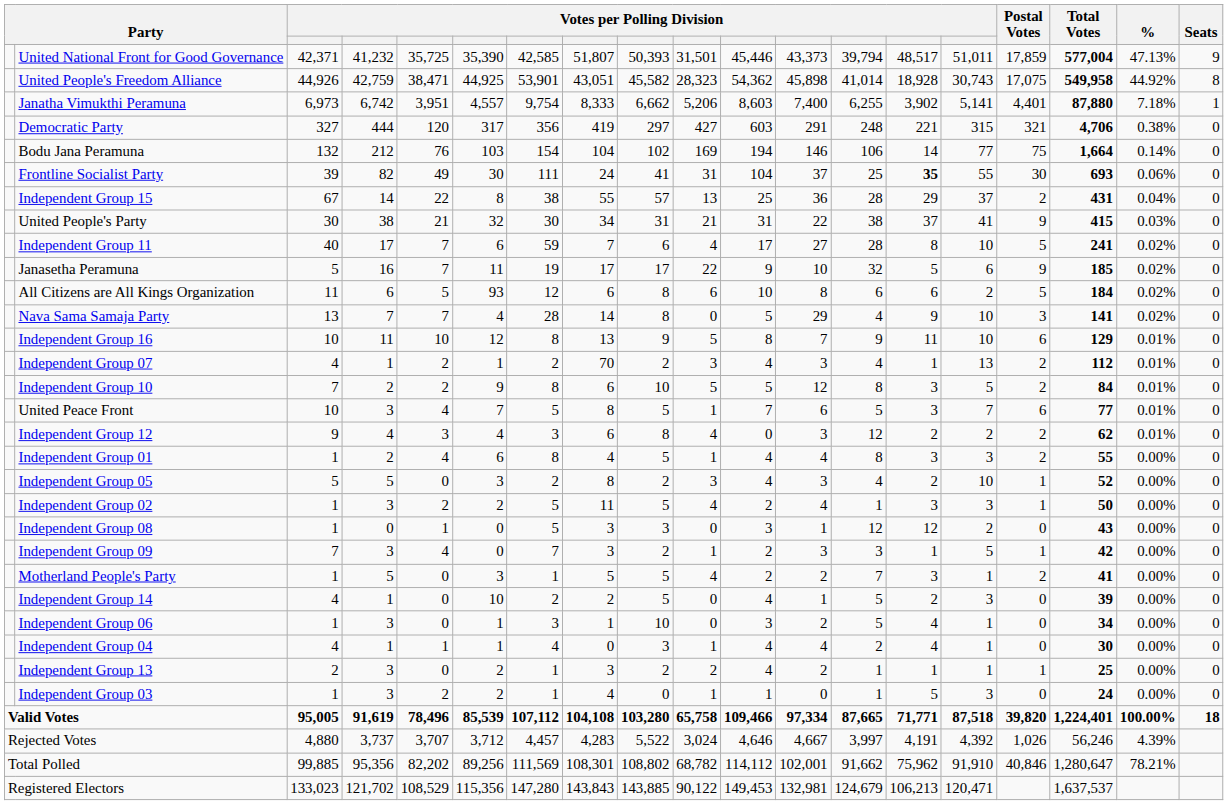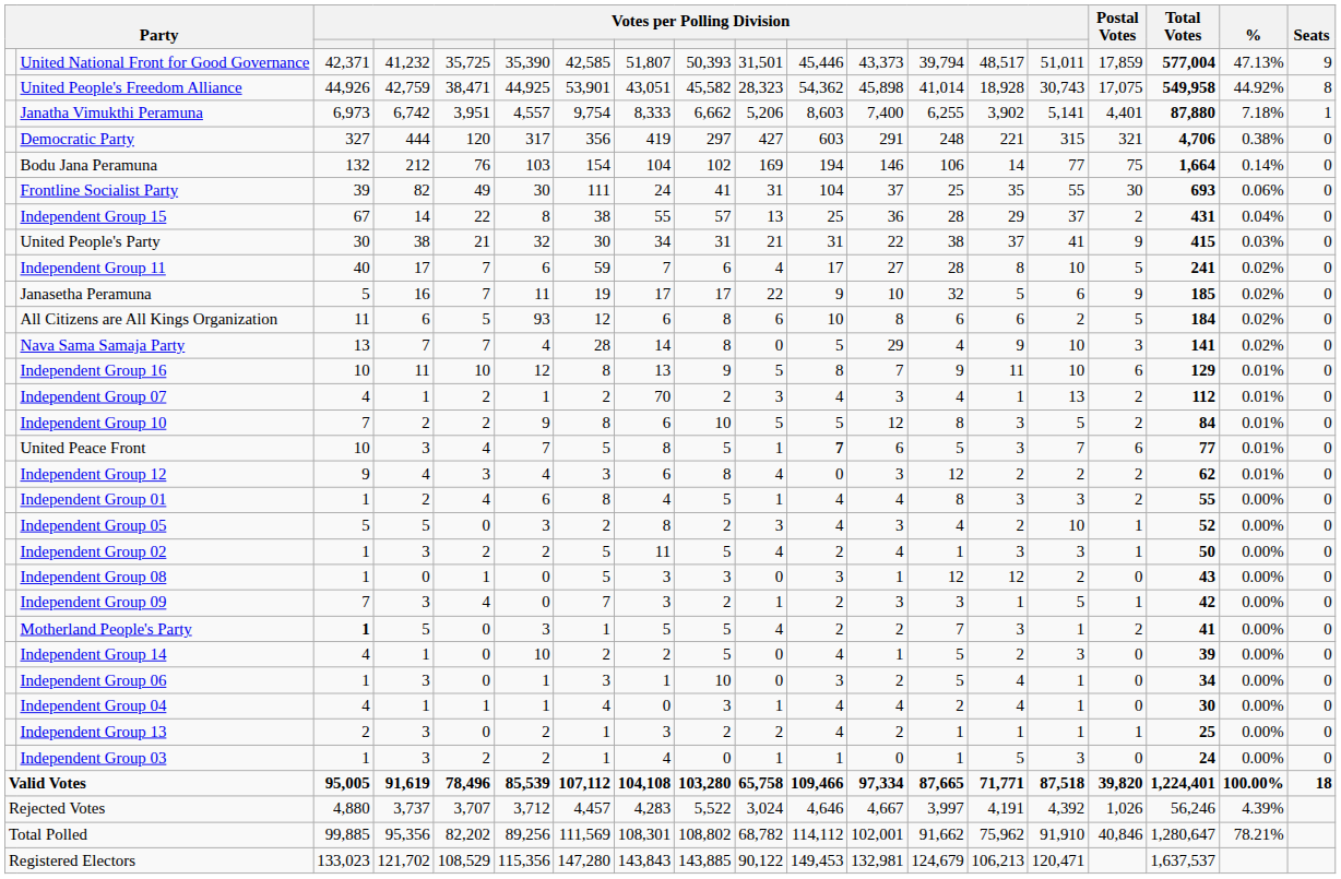Frontline Socialist Party | column 14: bold -> normal
United Peace Front | column 11: normal -> bold
Motherland People's Party | column 3: normal -> bold
